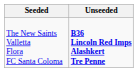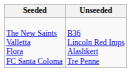The New Saints Valletta Flora FC Santa Coloma | Unseeded: bold -> normal
